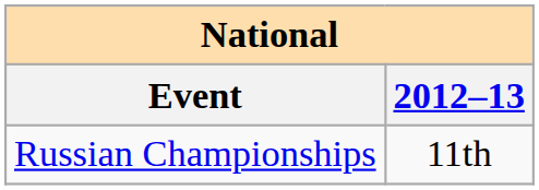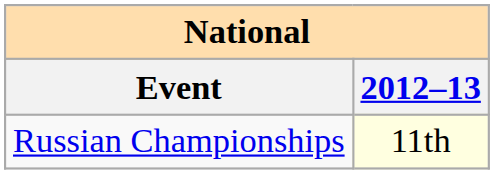Russian Championships | 2012–13: no background -> lightyellow background
